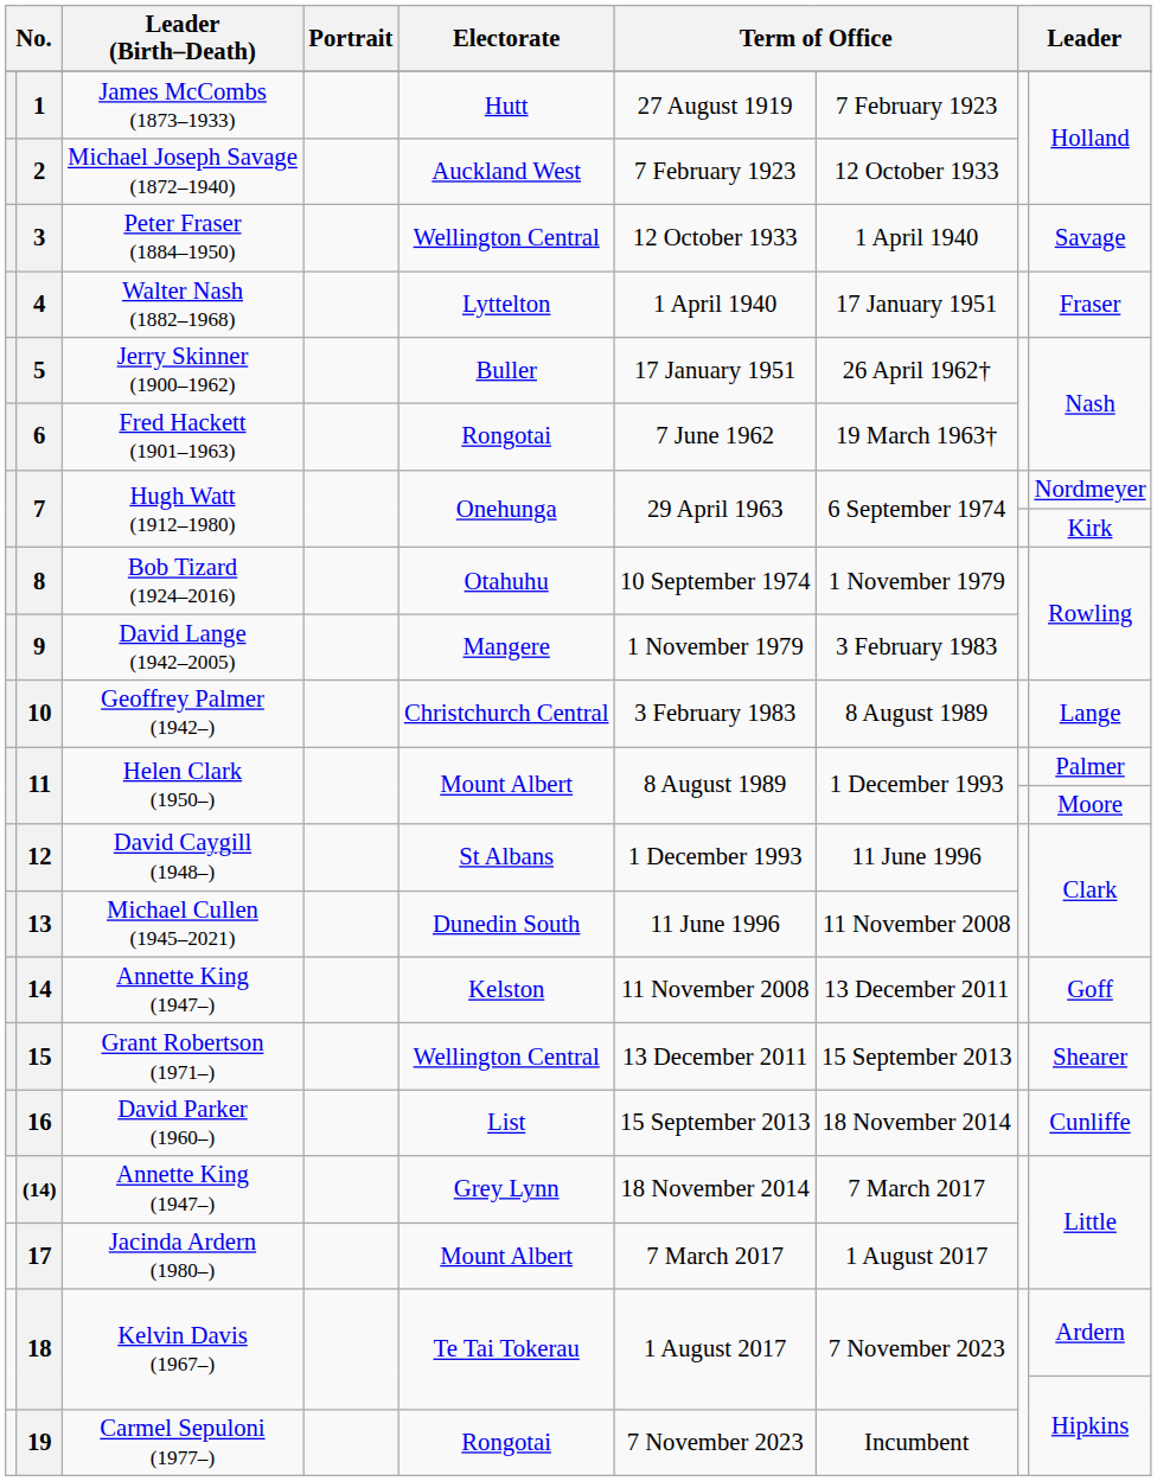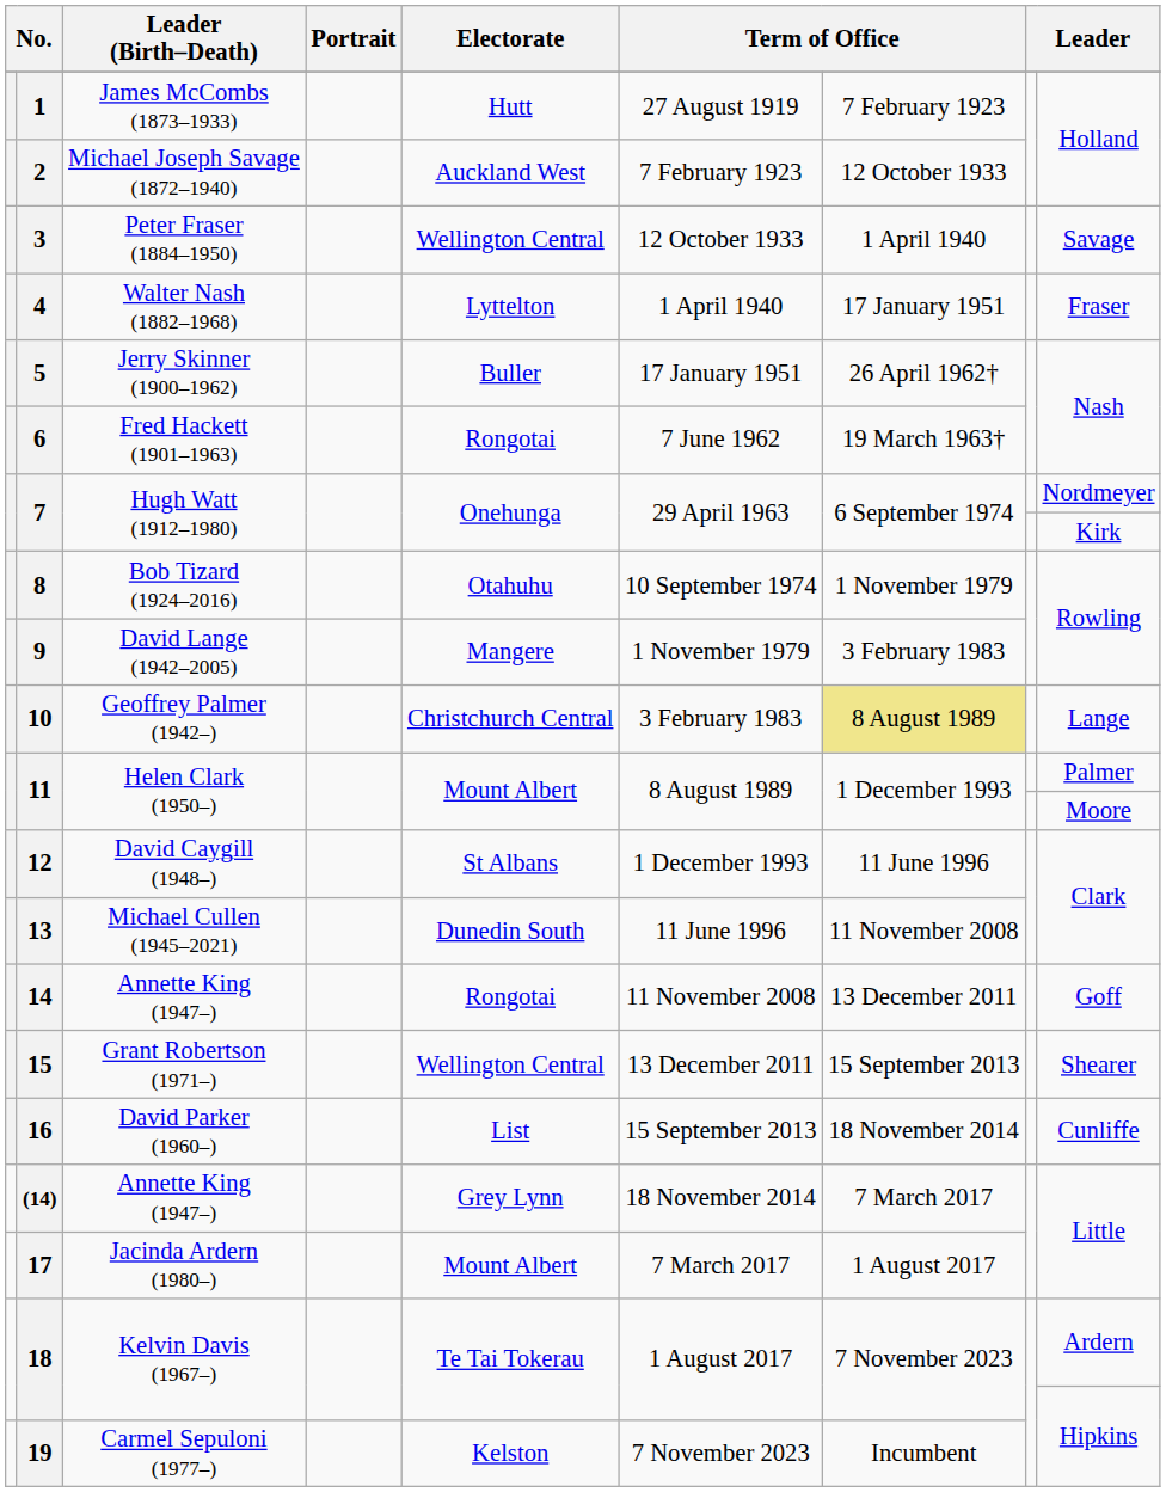10 | column 7: no background -> khaki background
14 | Electorate: Kelston -> Rongotai
19 | Electorate: Rongotai -> Kelston
